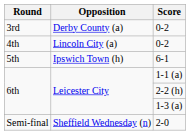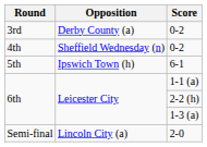4th / 0-2 | Opposition: Lincoln City (a) -> Sheffield Wednesday (n)
2-0 | Opposition: Sheffield Wednesday (n) -> Lincoln City (a)
